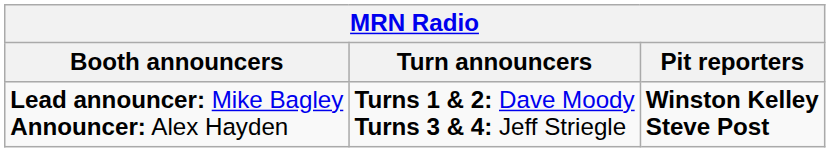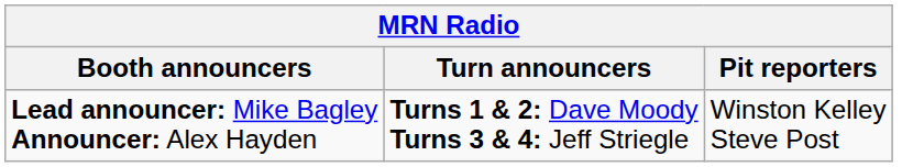Lead announcer: Mike Bagley Announcer: Alex Hayden | Pit reporters: bold -> normal
